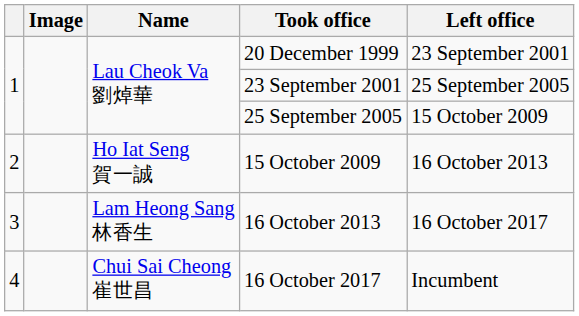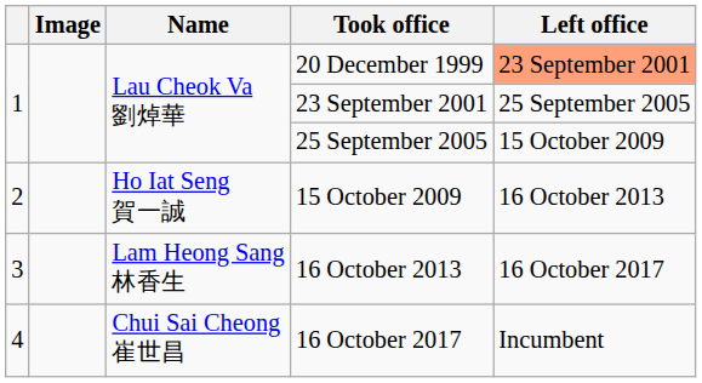20 December 1999 | Left office: no background -> lightsalmon background
